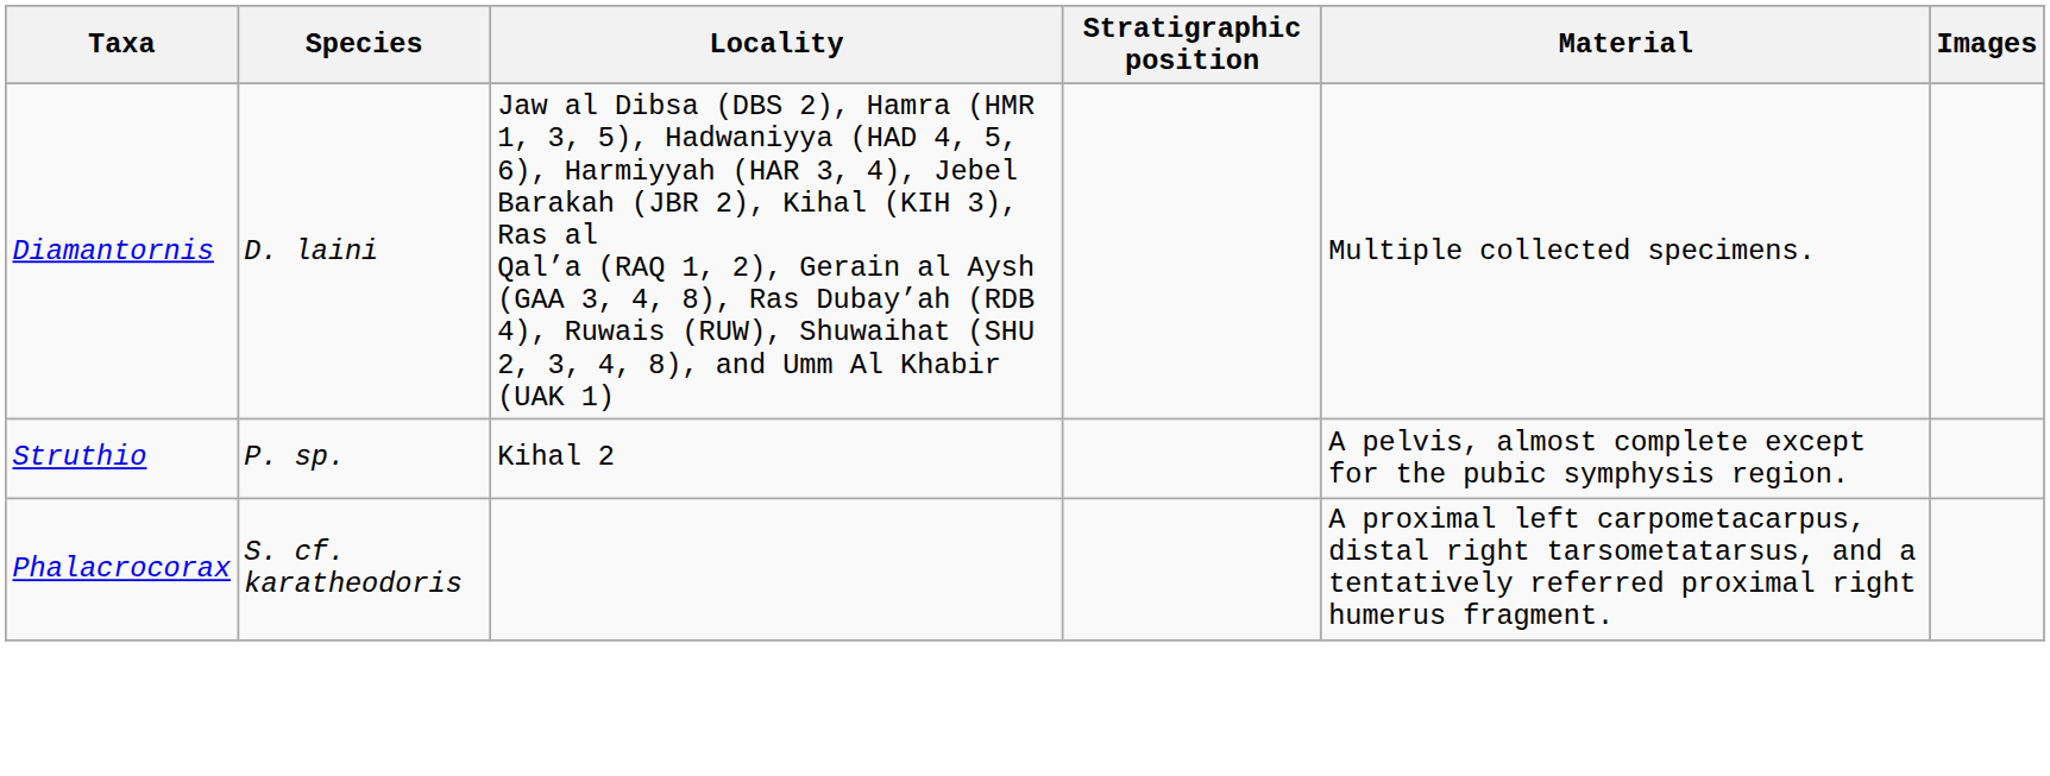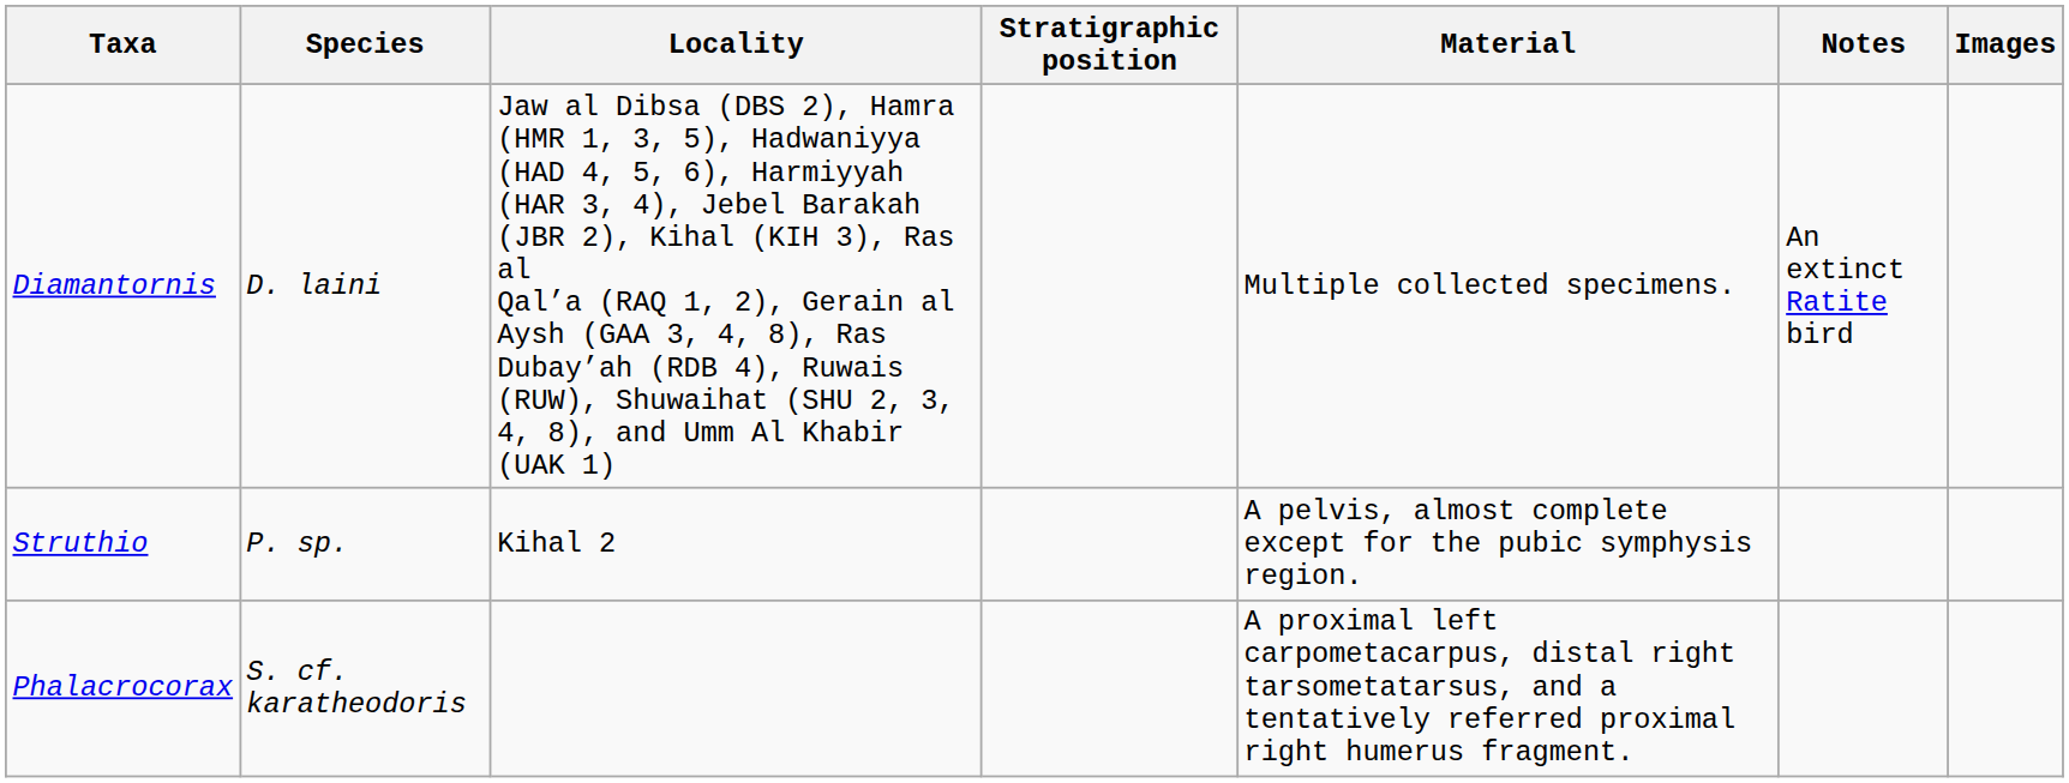+ column: Notes | An extinct Ratite bird
